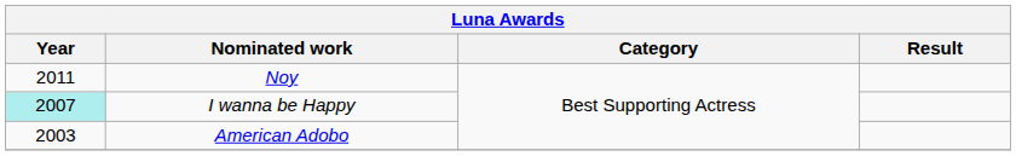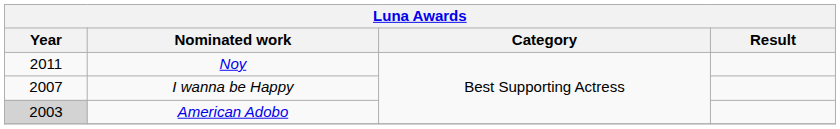I wanna be Happy | Year: paleturquoise background -> no background
American Adobo | Year: no background -> lightgrey background
